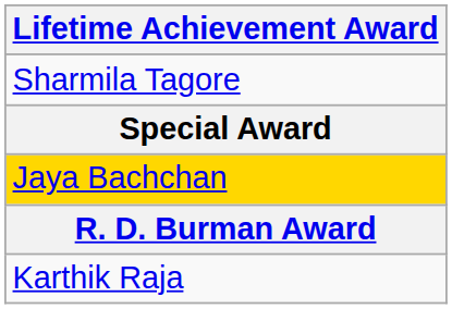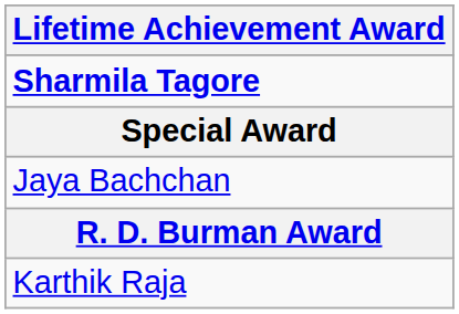Sharmila Tagore | column 1: normal -> bold
Jaya Bachchan | column 1: gold background -> no background
